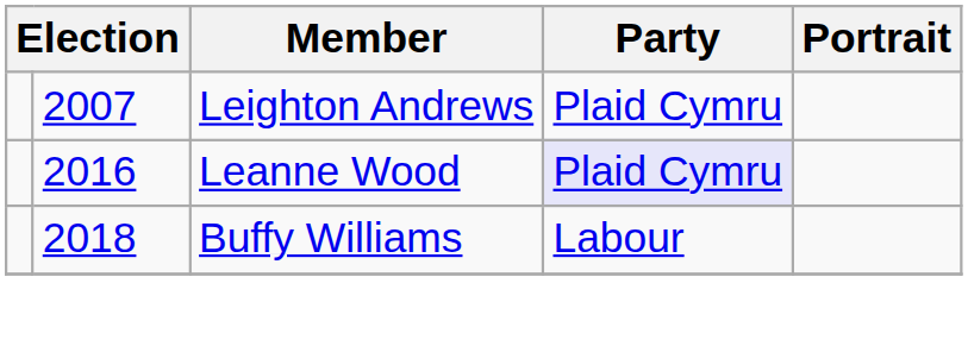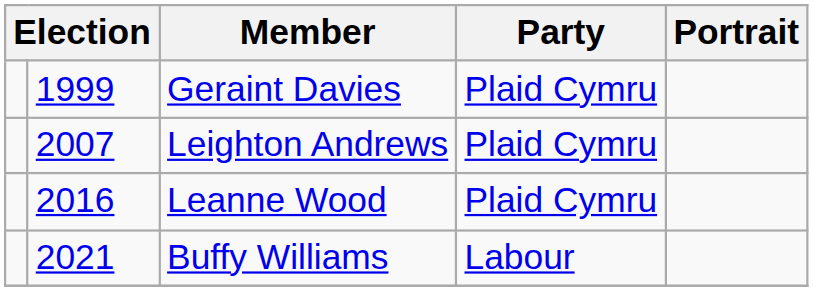+ row: 1999 | Geraint Davies | Plaid Cymru
Leanne Wood | Party: lavender background -> no background
Buffy Williams | column 2: 2018 -> 2021
